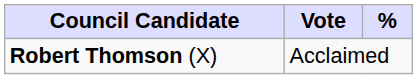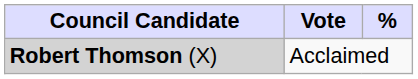Robert Thomson (X) | Council Candidate: no background -> lightgrey background
